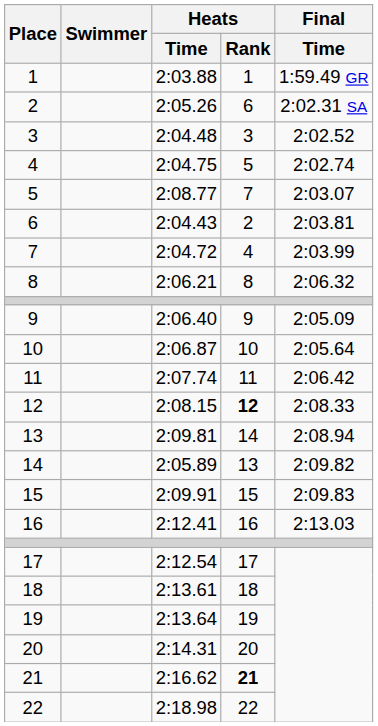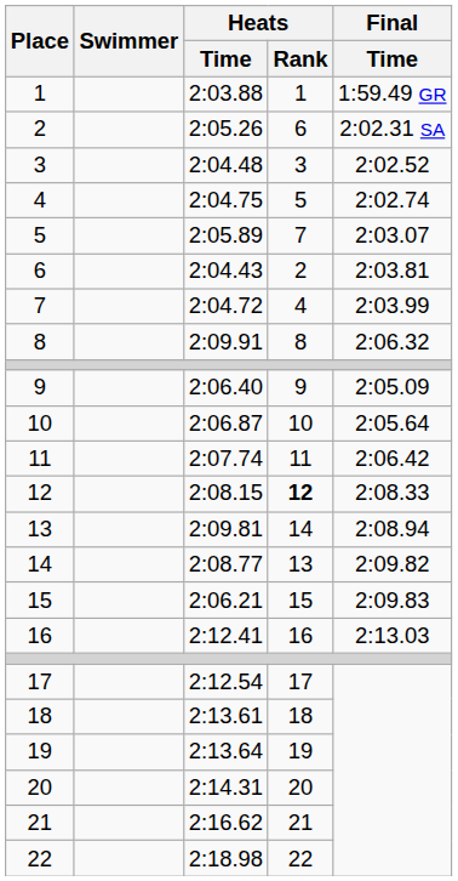row 7 | Heats / Time: 2:08.77 -> 2:05.89
row 10 | Heats / Time: 2:06.21 -> 2:09.91
row 17 | Heats / Time: 2:05.89 -> 2:08.77
row 18 | Heats / Time: 2:09.91 -> 2:06.21
row 25 | Heats / Rank: bold -> normal
